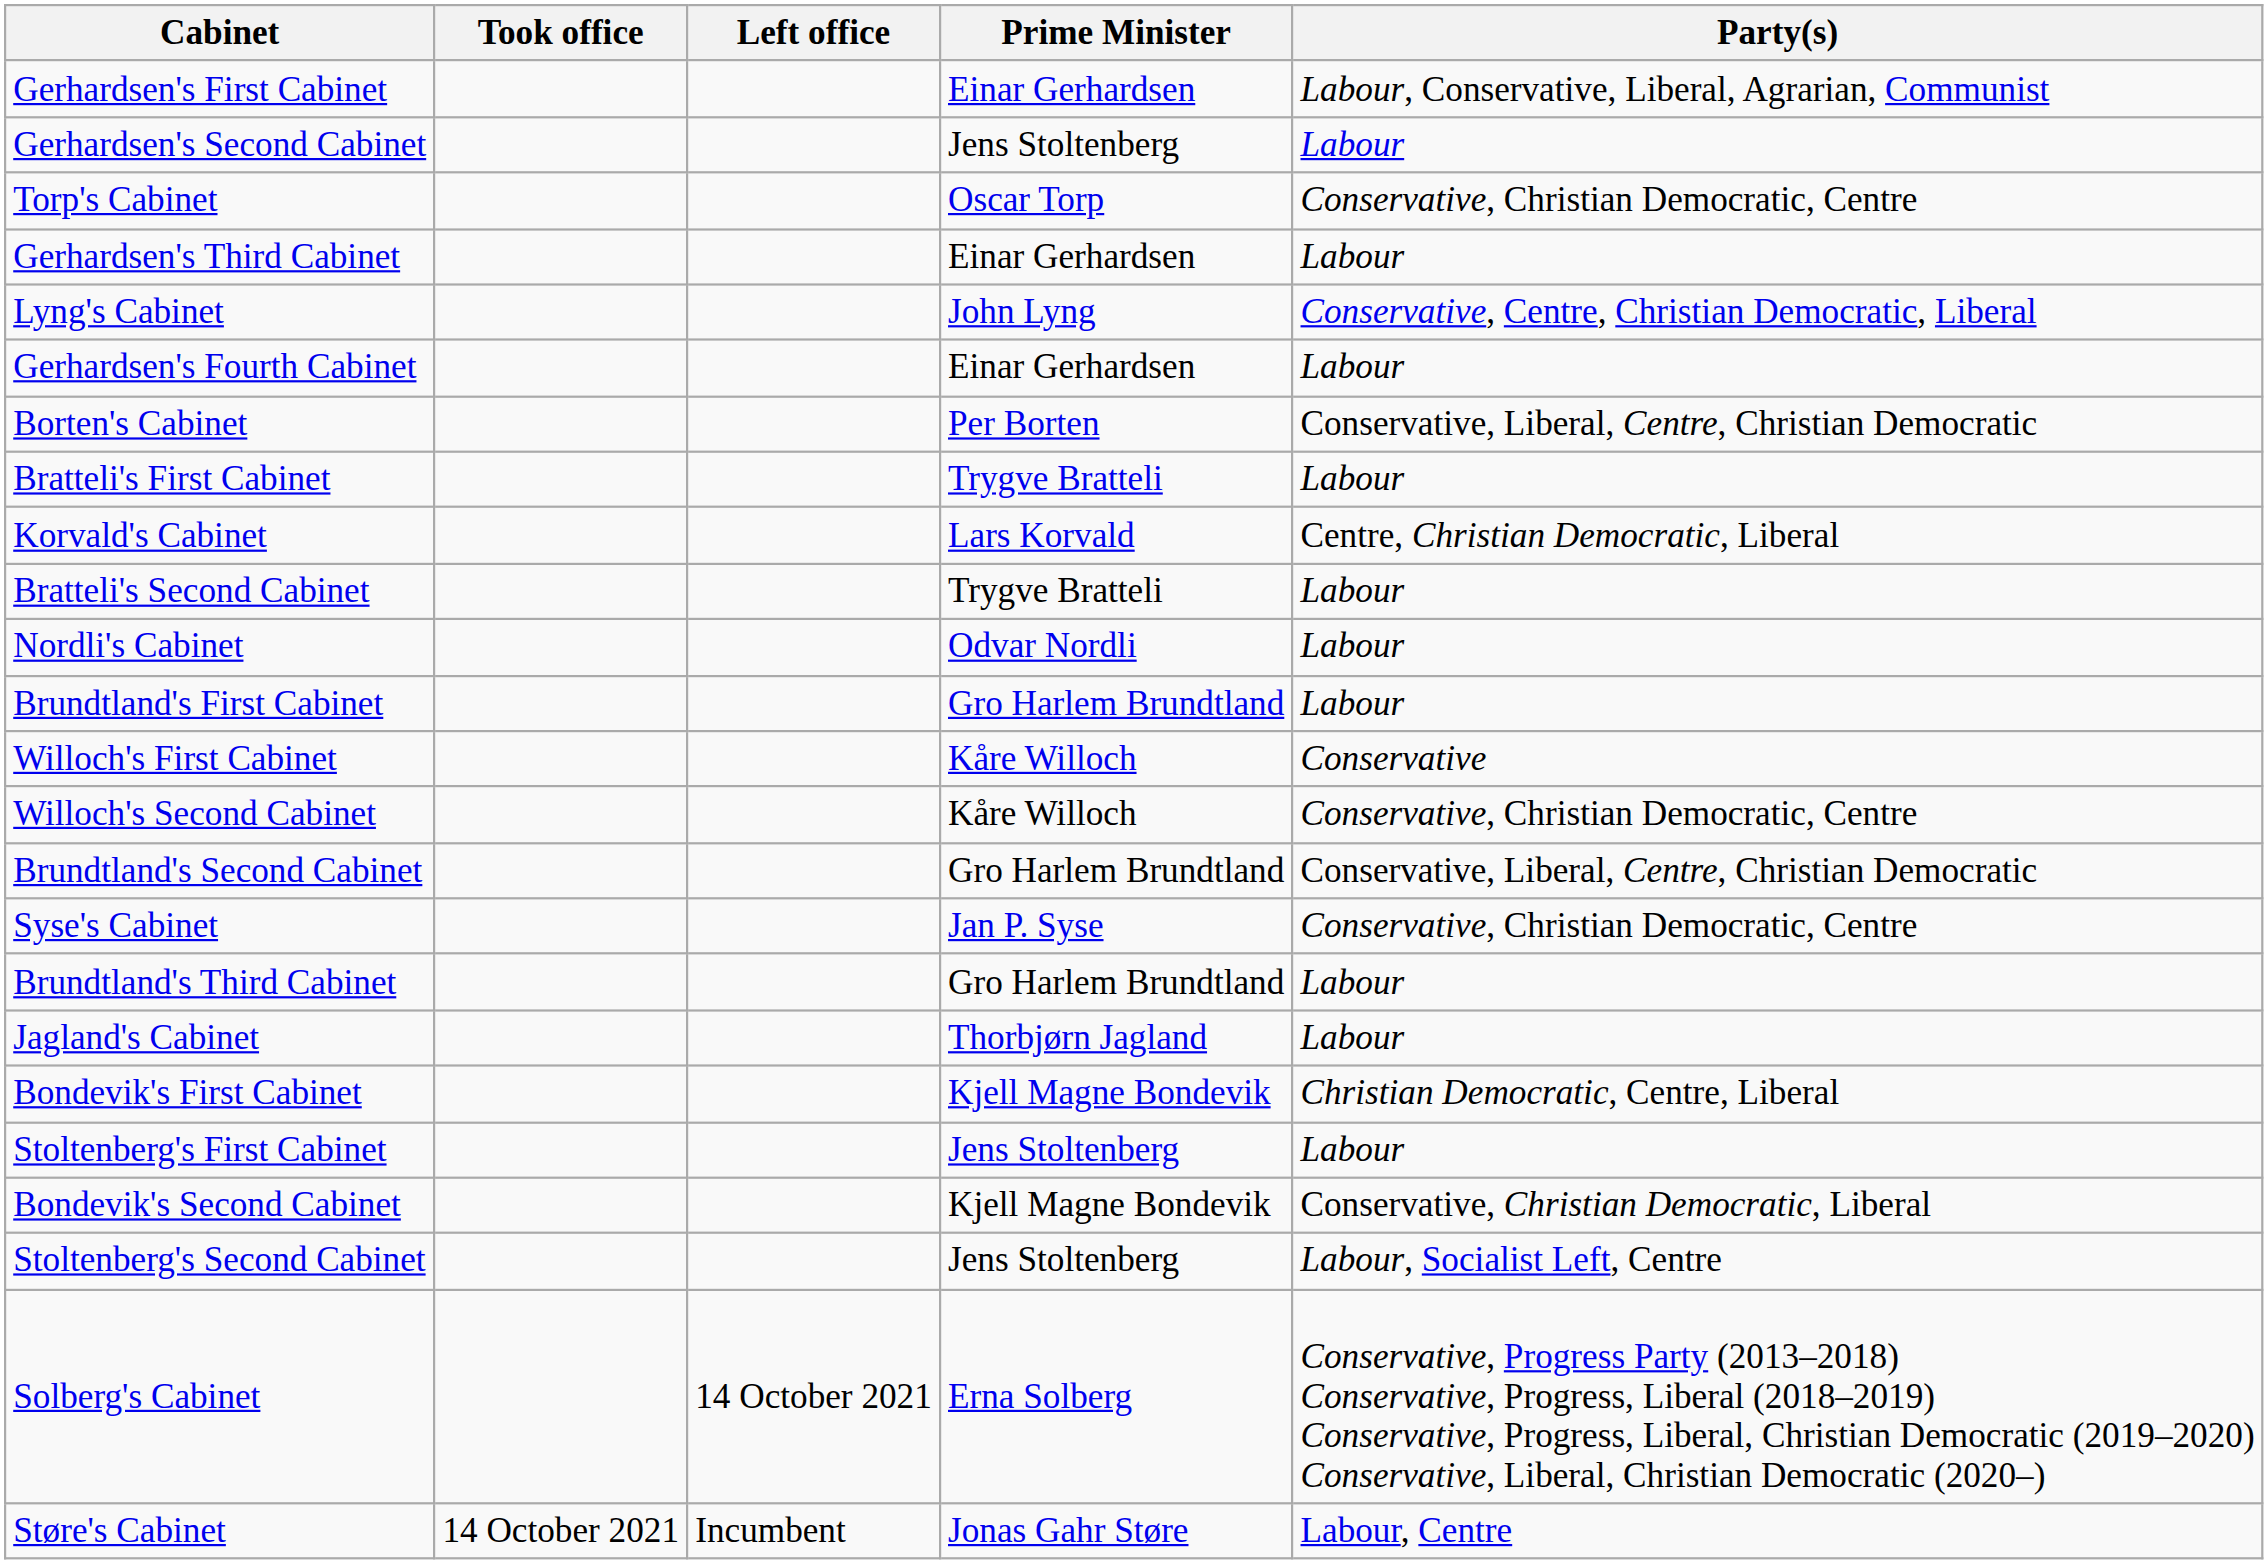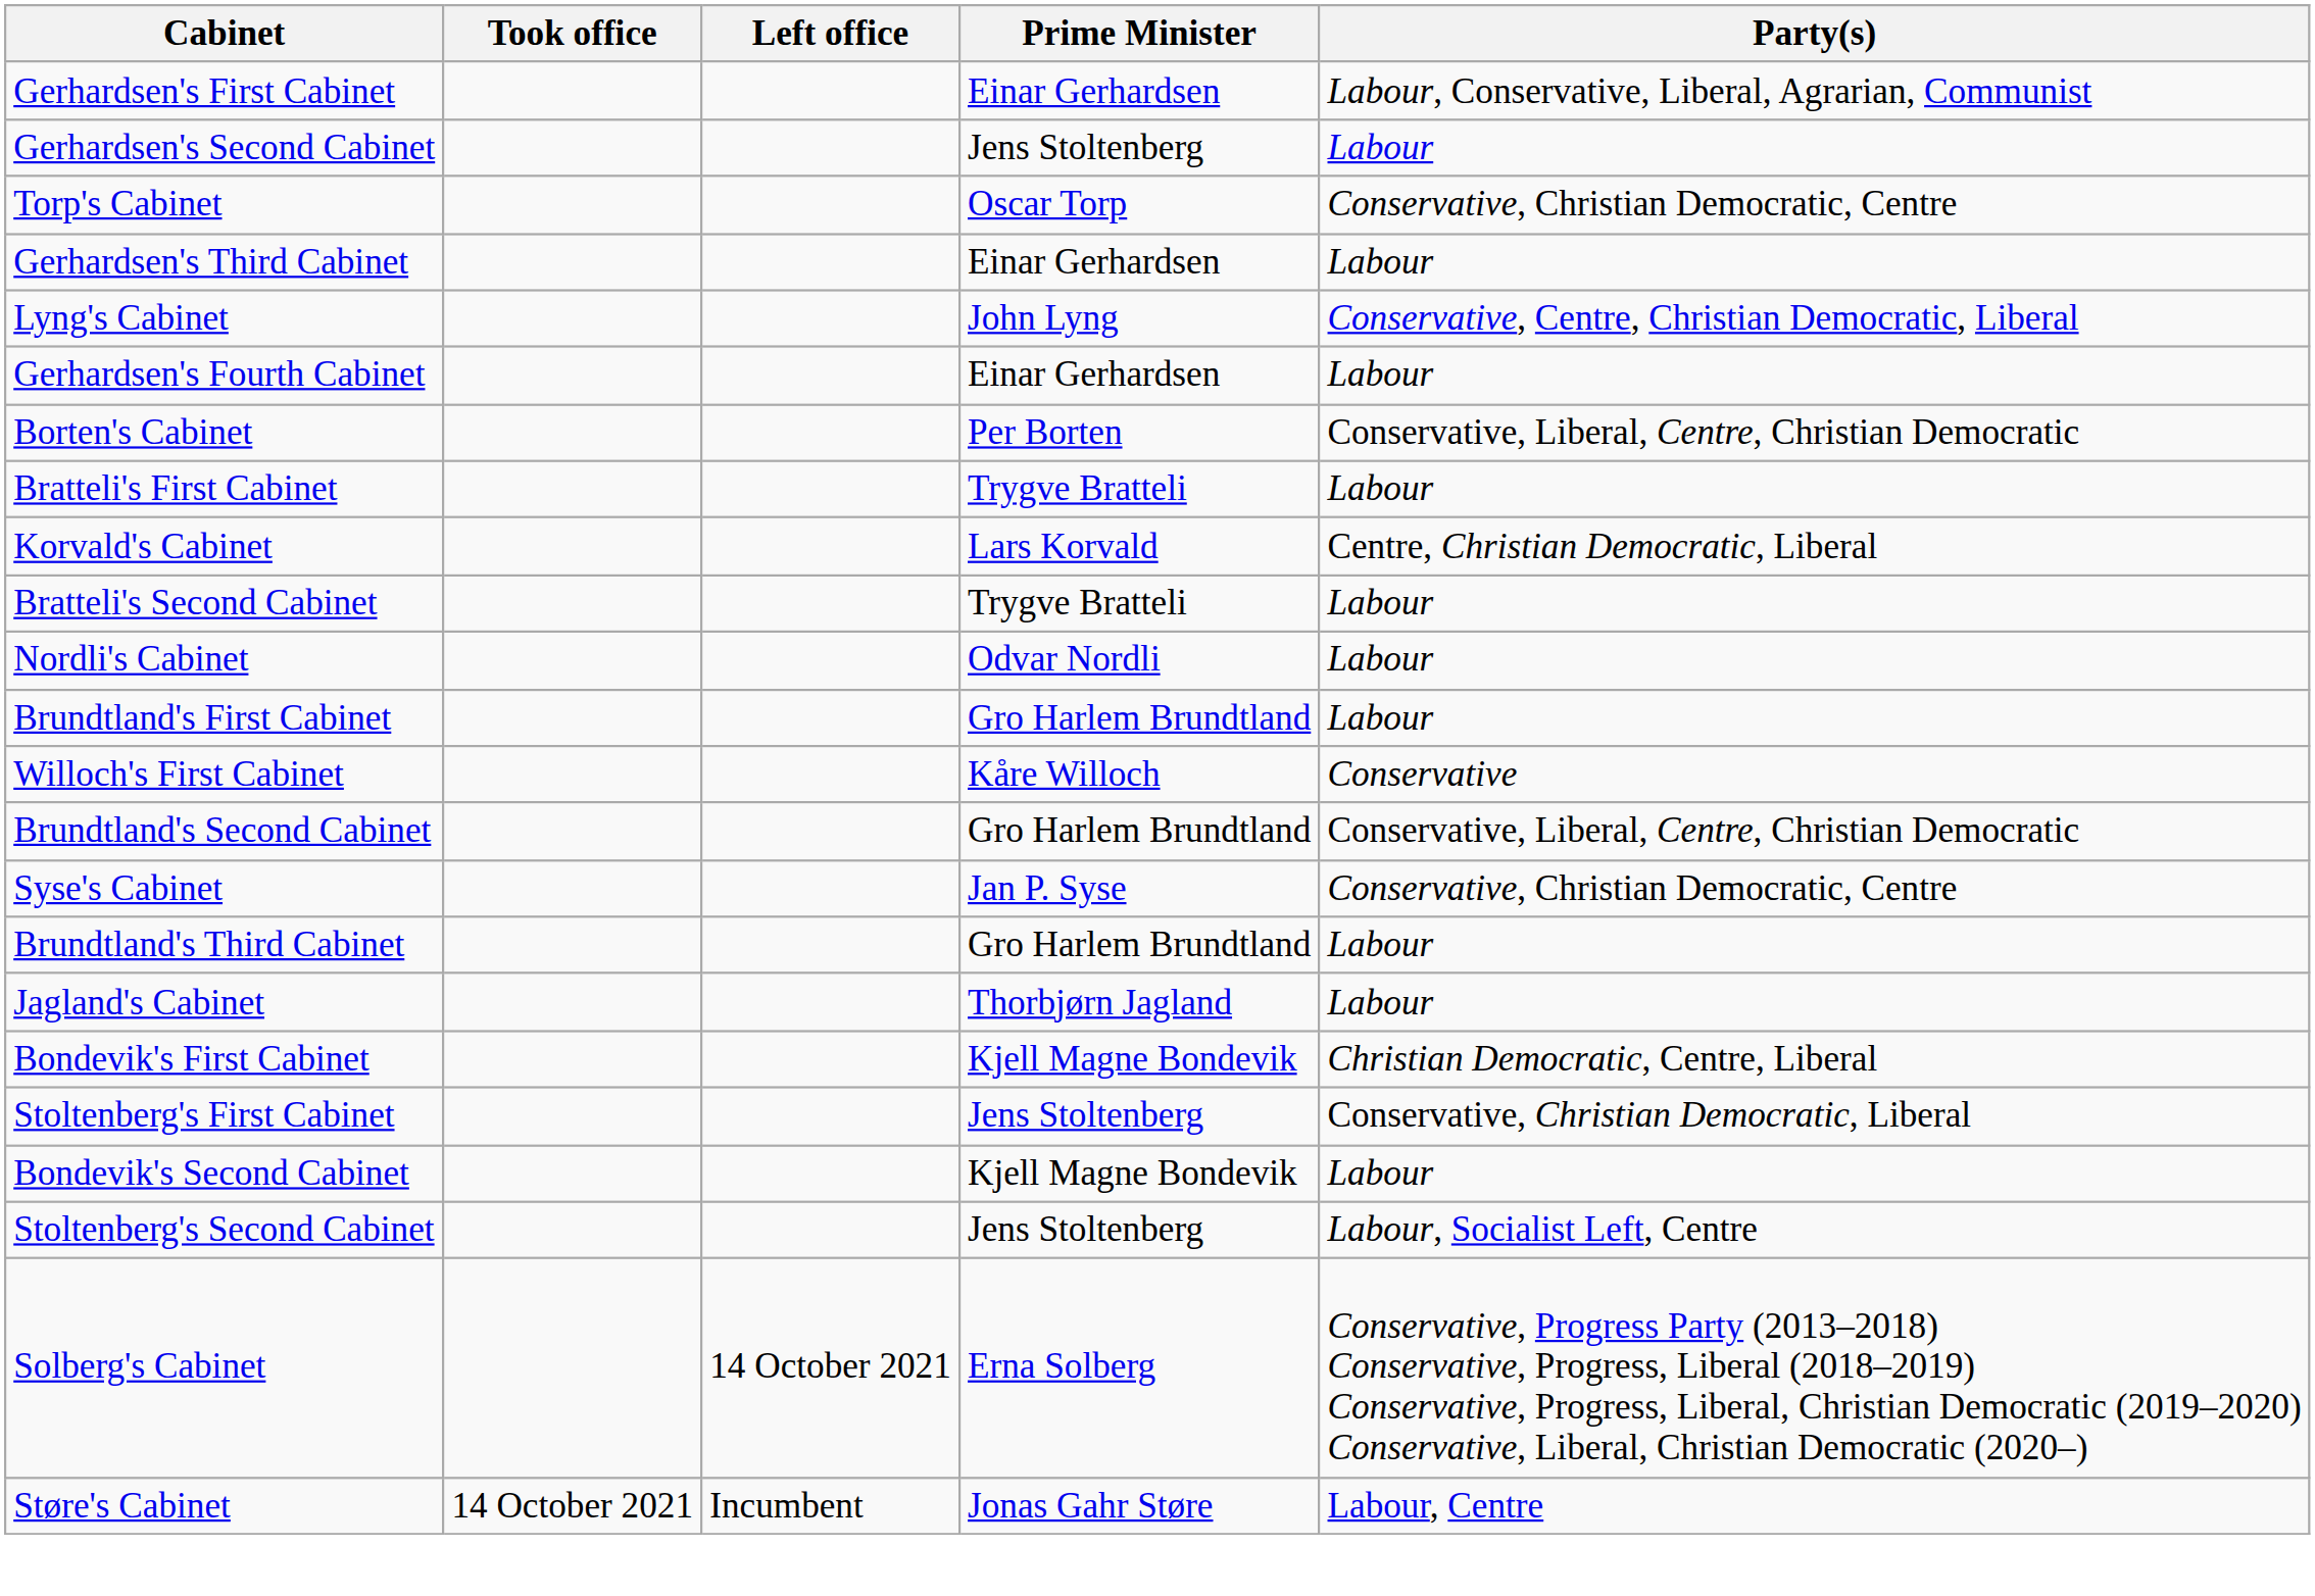- row: Willoch's Second Cabinet | Kåre Willoch | Conservative, Christian Democratic, Centre
Stoltenberg's First Cabinet | Party(s): Labour -> Conservative, Christian Democratic, Liberal
Bondevik's Second Cabinet | Party(s): Conservative, Christian Democratic, Liberal -> Labour
